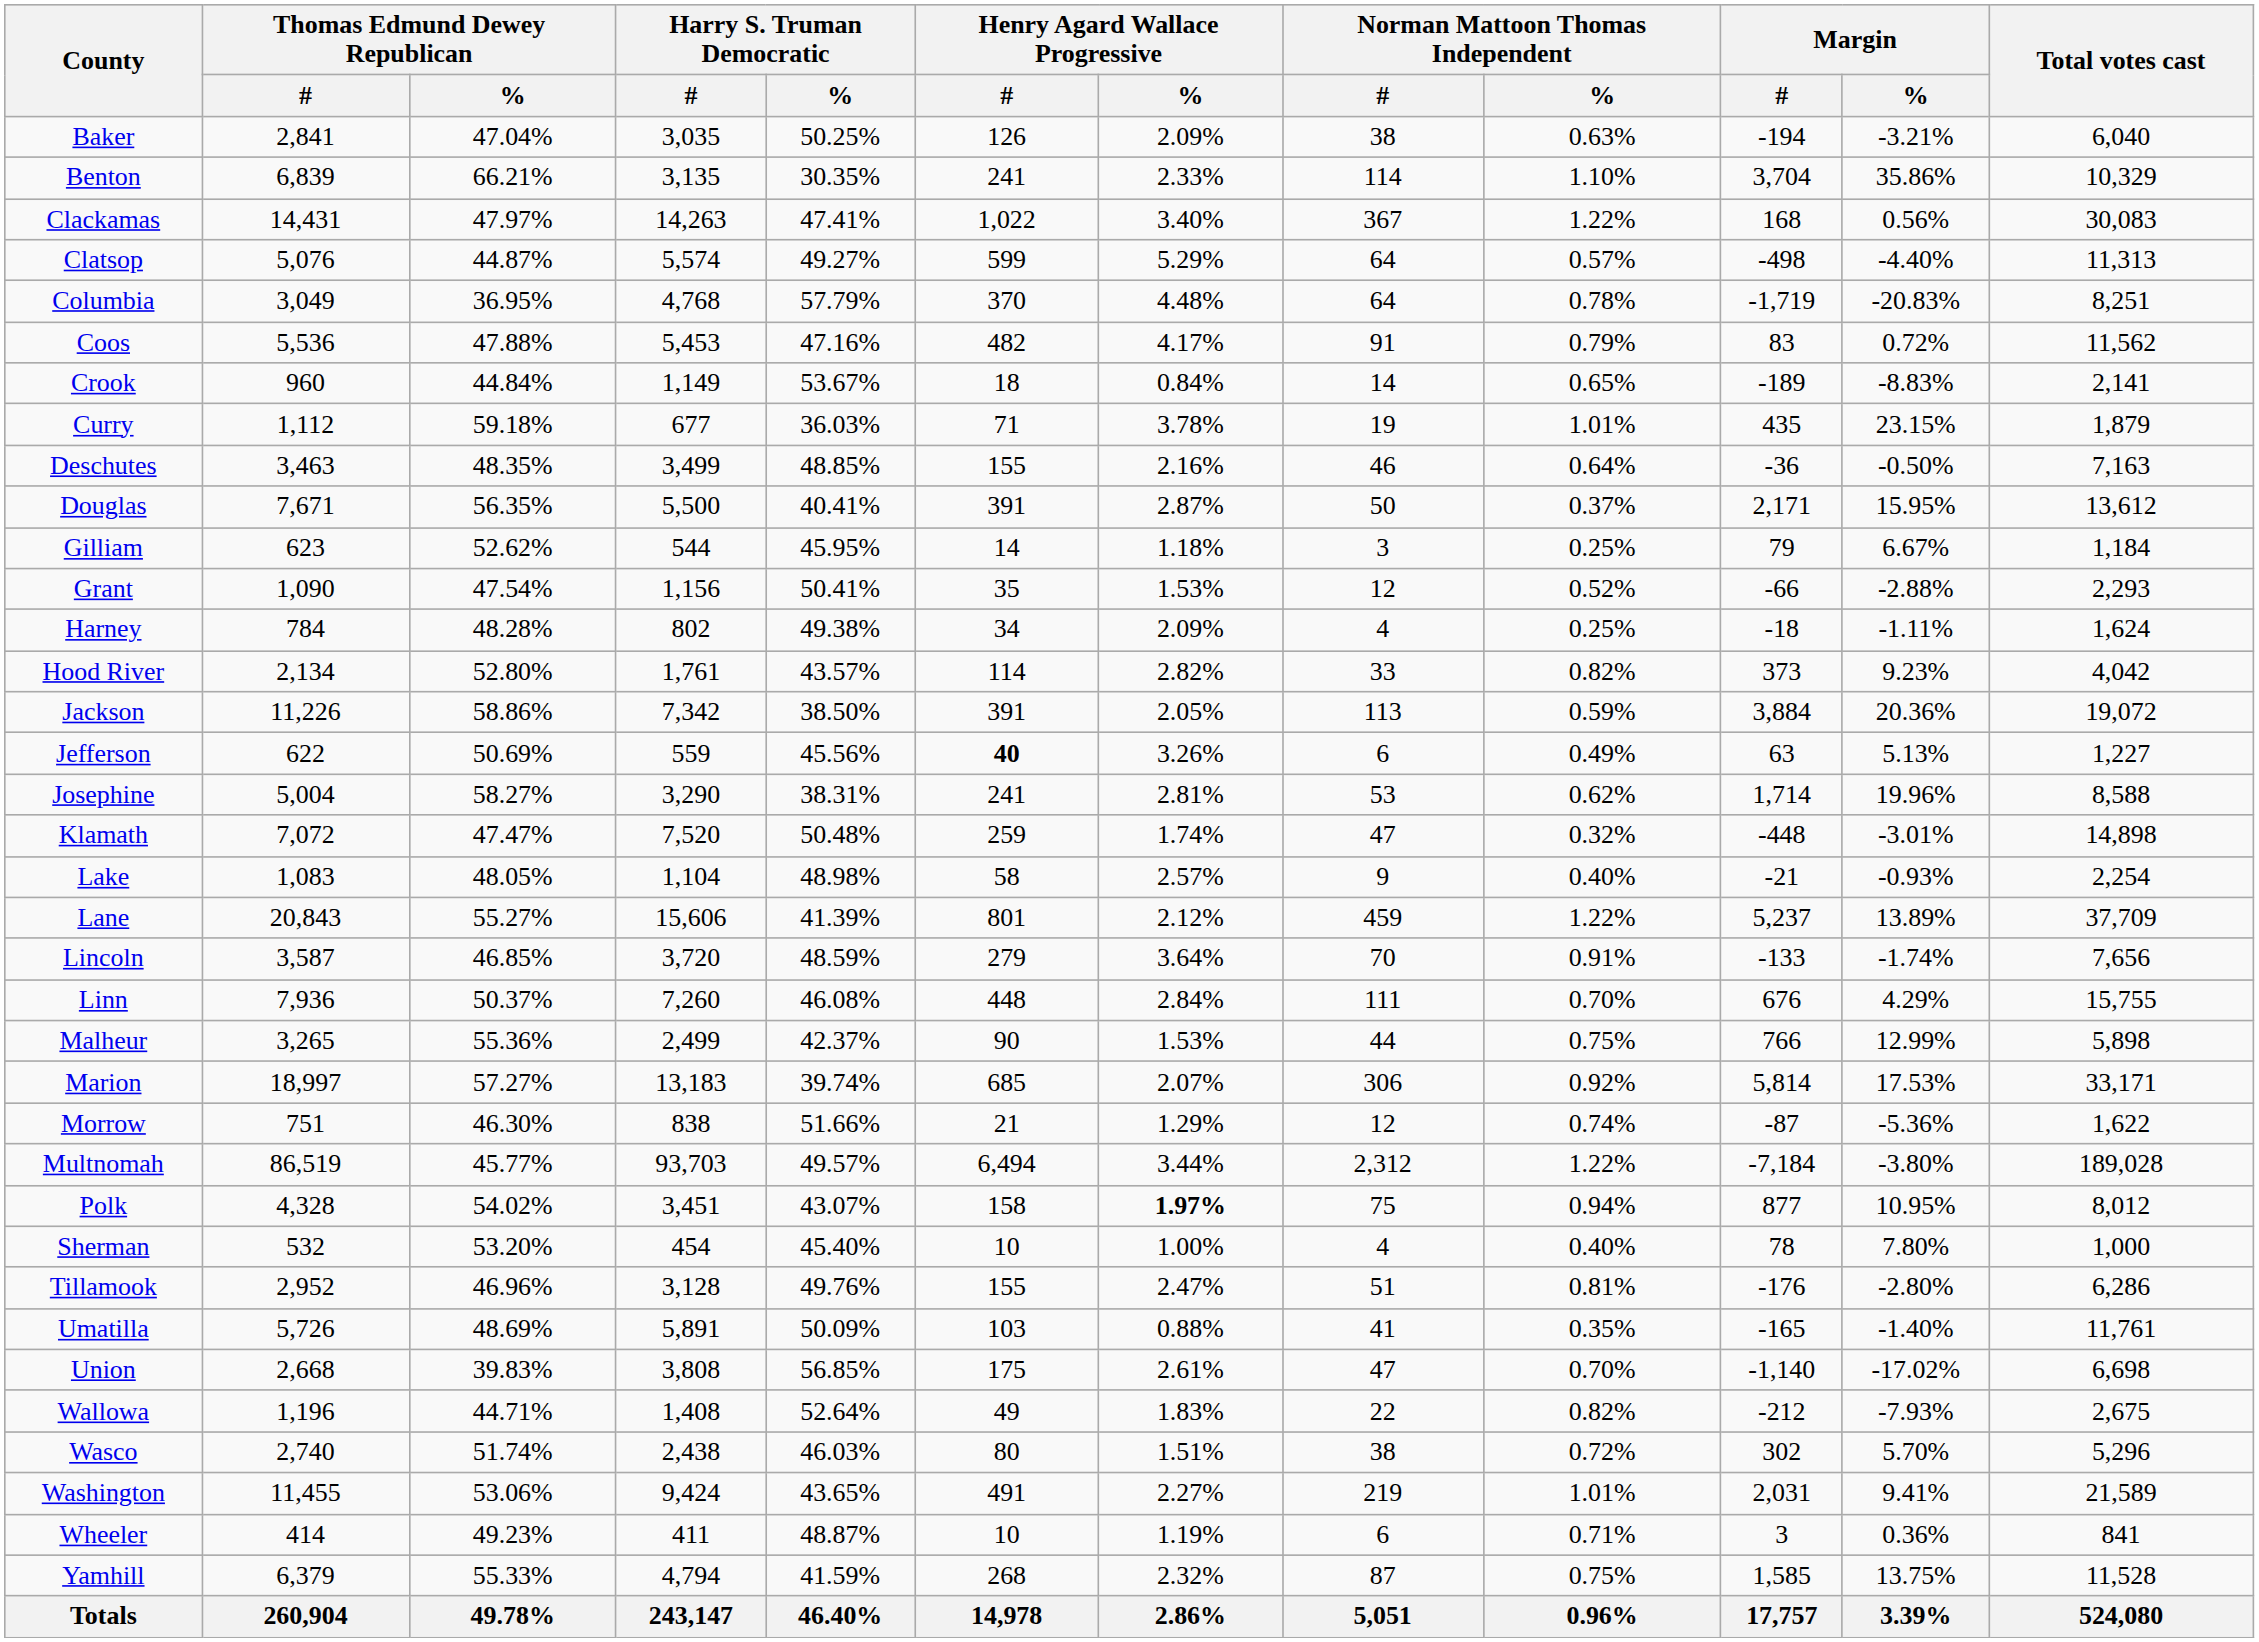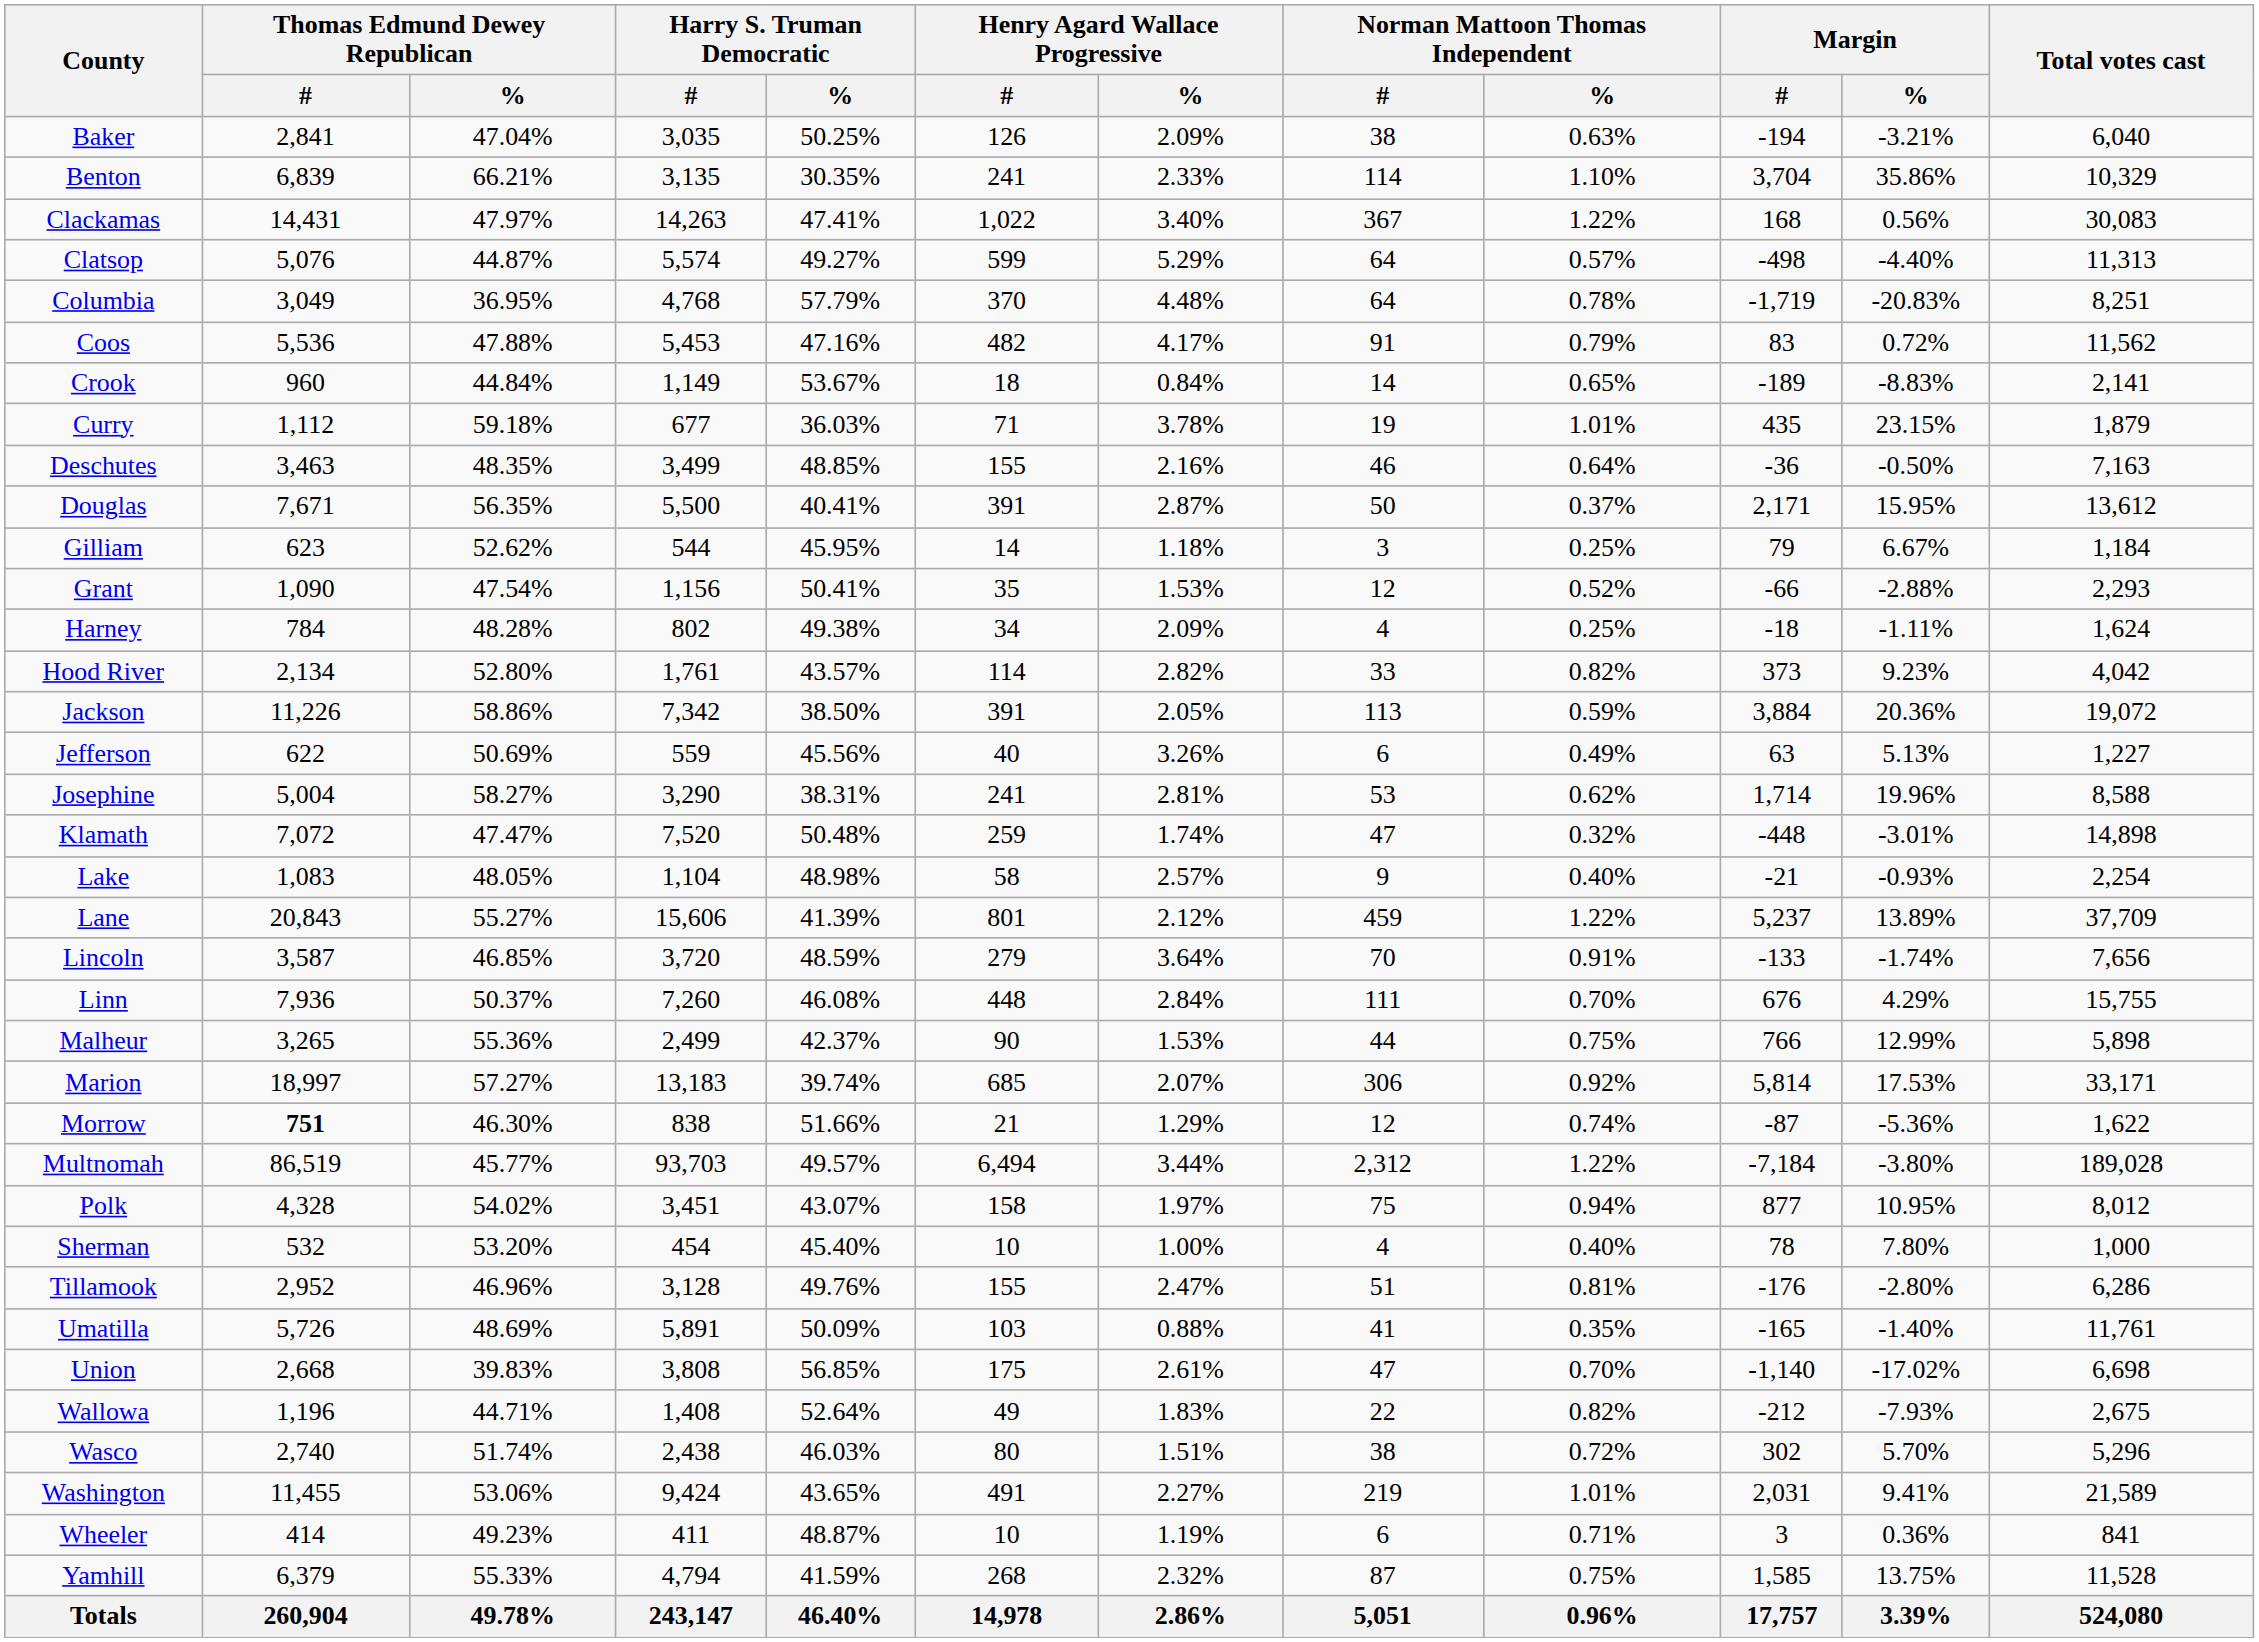Jefferson | Henry Agard Wallace Progressive / #: bold -> normal
Morrow | Thomas Edmund Dewey Republican / #: normal -> bold
Polk | Henry Agard Wallace Progressive / %: bold -> normal
